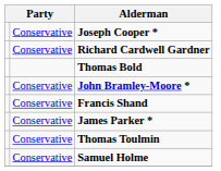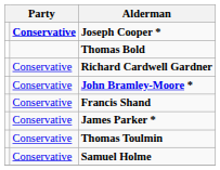Joseph Cooper * | column 2: normal -> bold
rows swapped: Richard Cardwell Gardner <-> Thomas Bold
